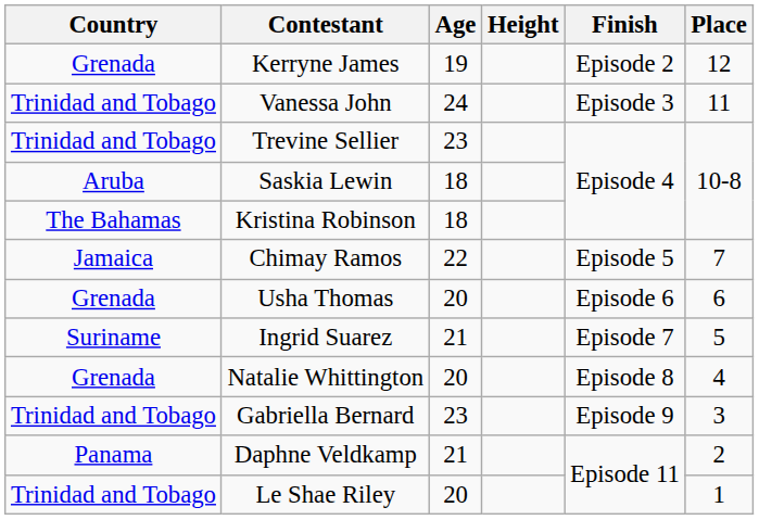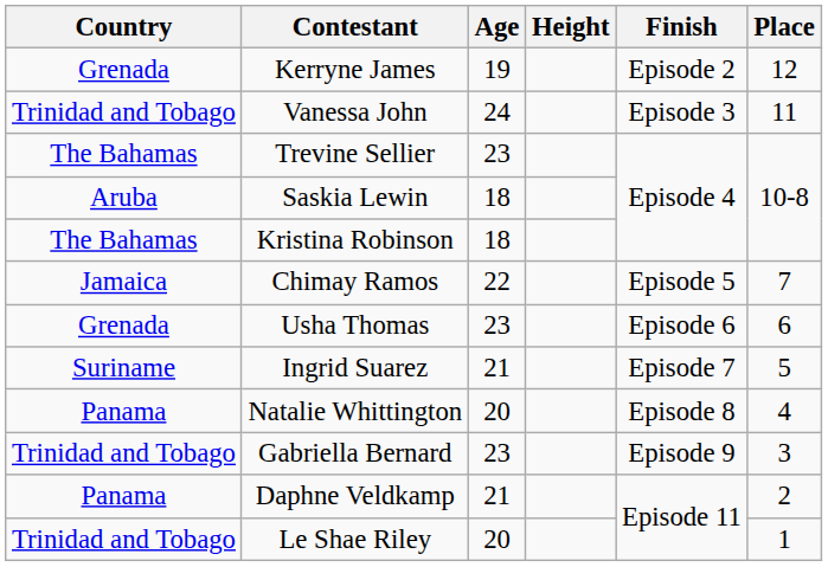Trevine Sellier | Country: Trinidad and Tobago -> The Bahamas
Usha Thomas | Age: 20 -> 23
Natalie Whittington | Country: Grenada -> Panama
